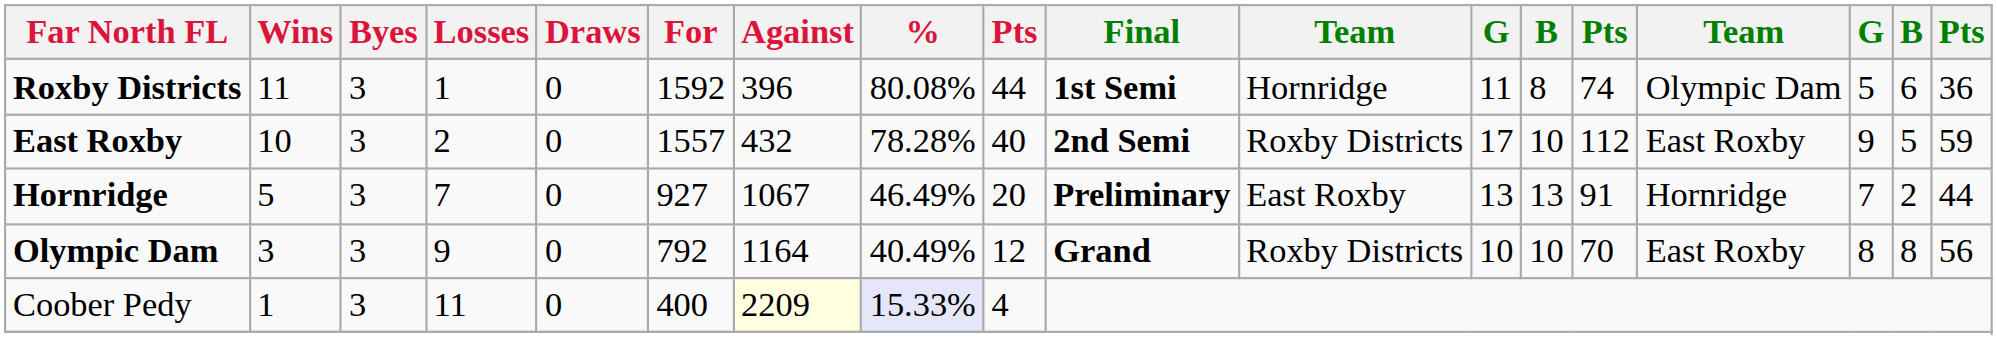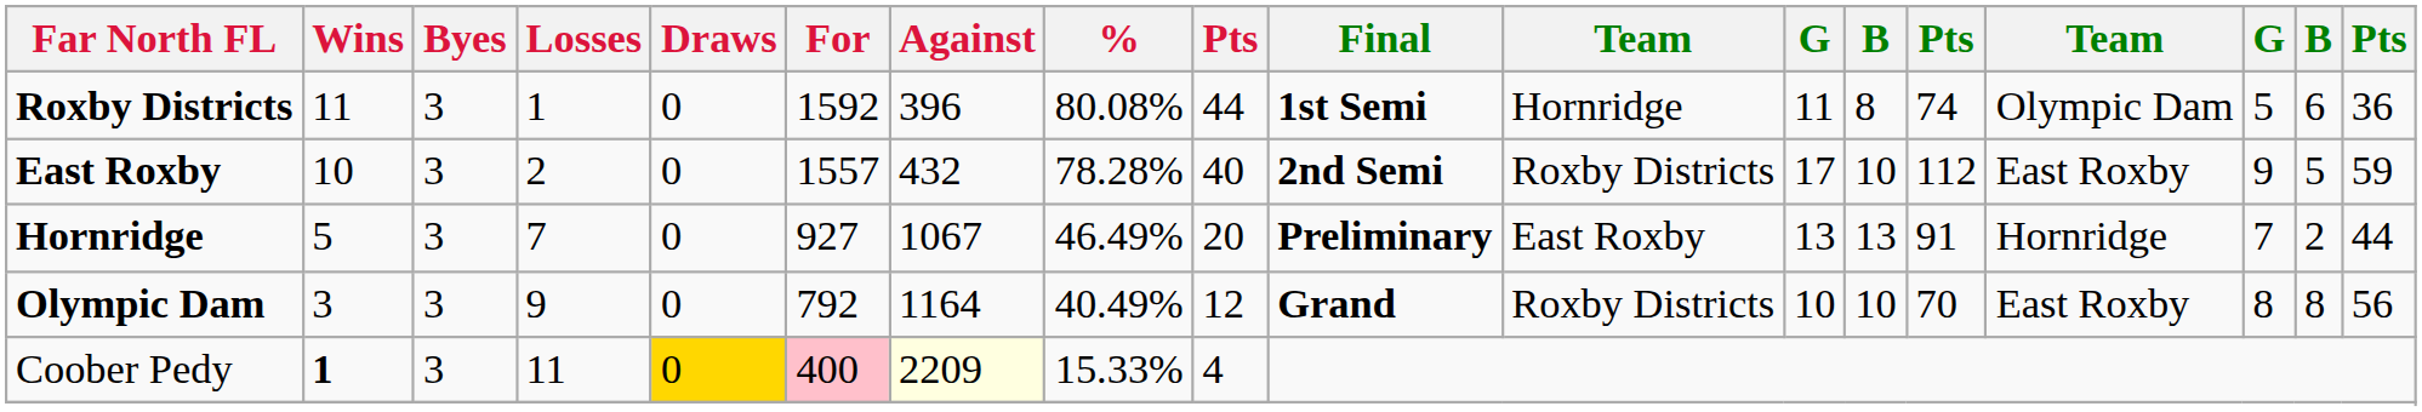Coober Pedy | Wins: normal -> bold
Coober Pedy | Draws: no background -> gold background
Coober Pedy | For: no background -> pink background
Coober Pedy | %: lavender background -> no background
